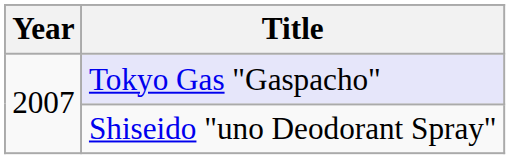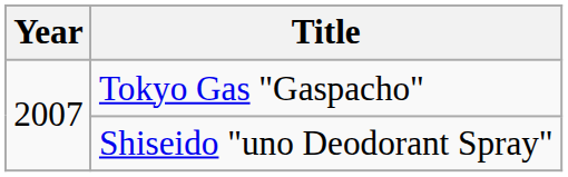Tokyo Gas "Gaspacho" | Title: lavender background -> no background
